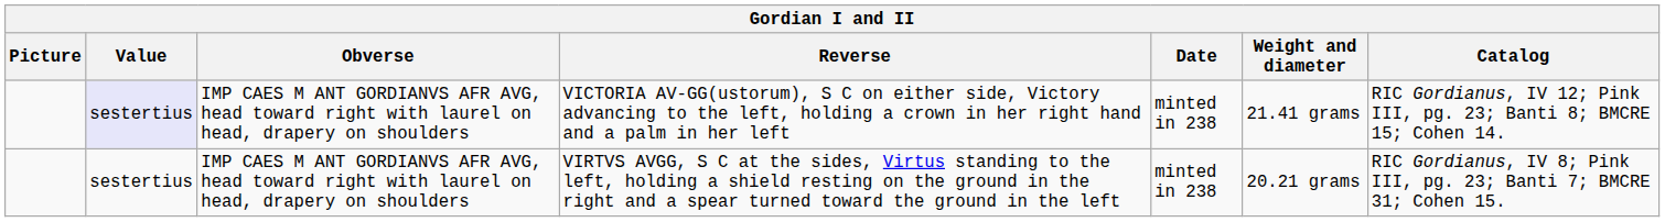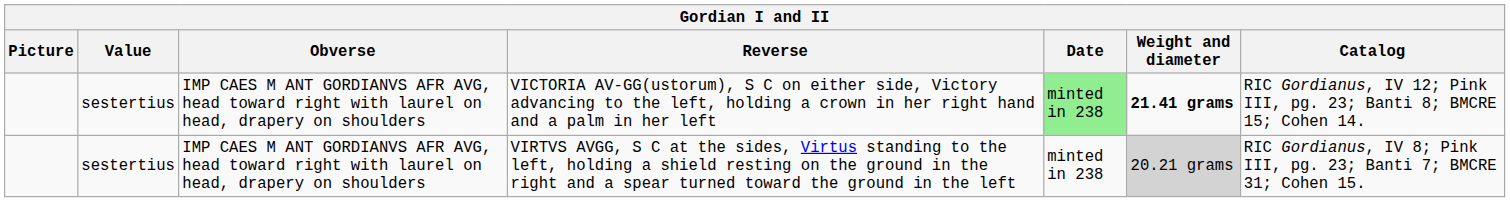row 3 | Value: lavender background -> no background
row 3 | Date: no background -> lightgreen background
row 3 | Weight and diameter: normal -> bold
row 4 | Weight and diameter: no background -> lightgrey background
